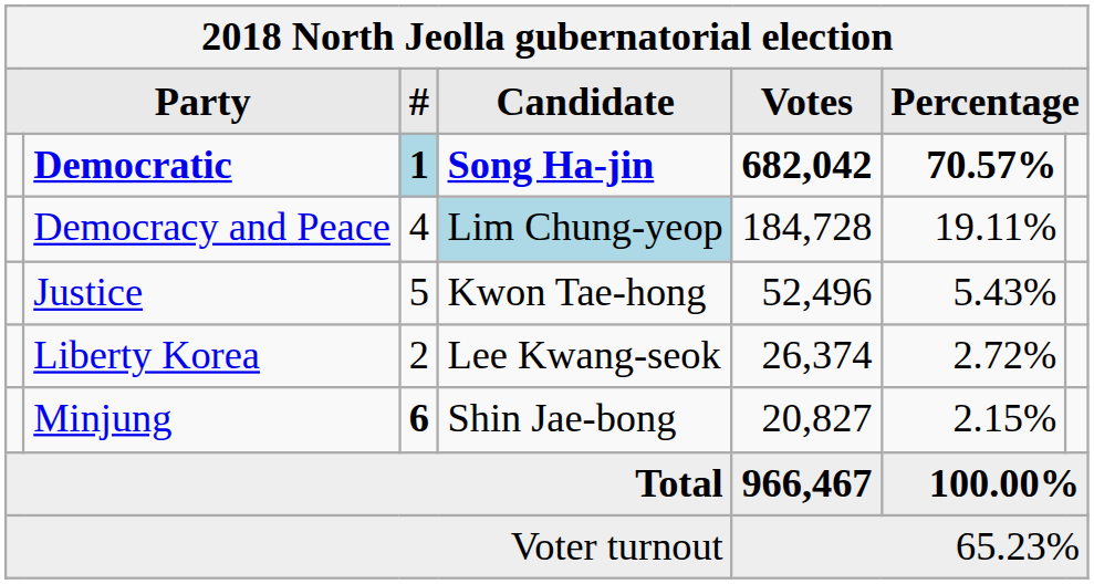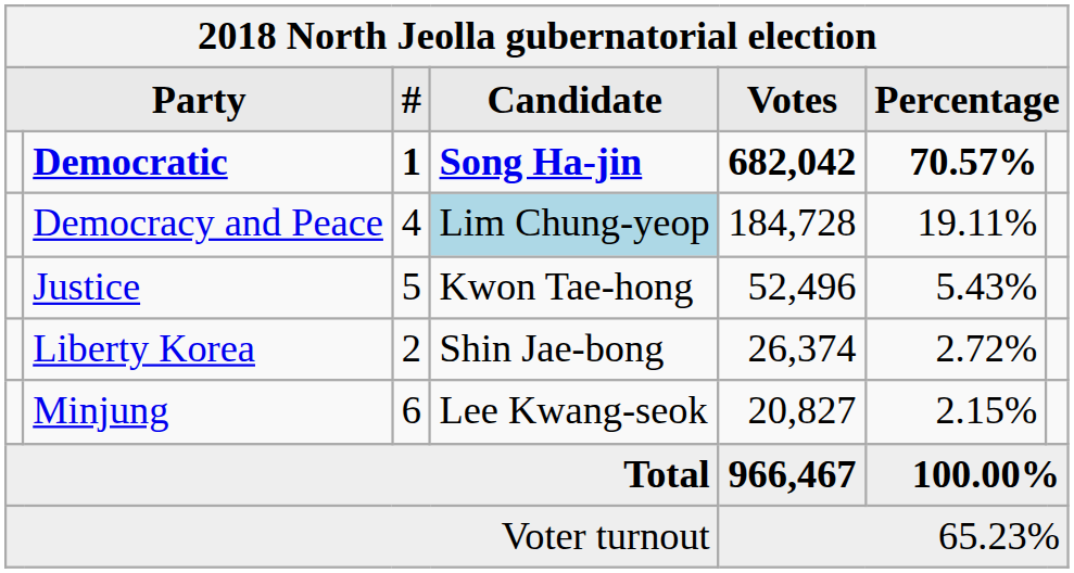Democratic | #: lightblue background -> no background
Liberty Korea | Candidate: Lee Kwang-seok -> Shin Jae-bong
Minjung | #: bold -> normal
Minjung | Candidate: Shin Jae-bong -> Lee Kwang-seok
